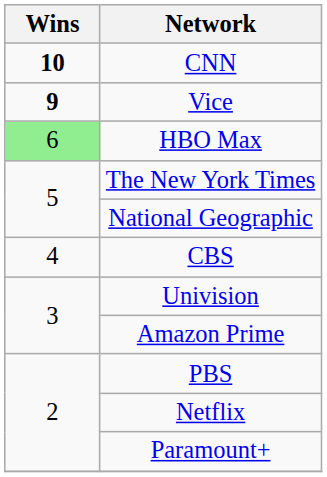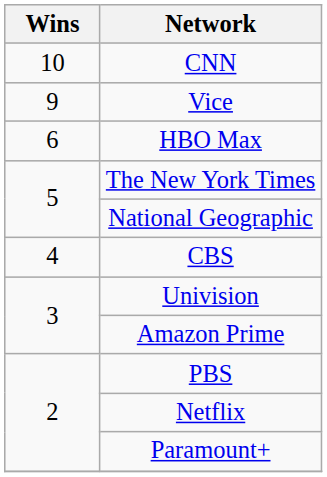CNN | Wins: bold -> normal
Vice | Wins: bold -> normal
HBO Max | Wins: lightgreen background -> no background
